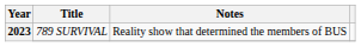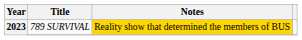2023 / 789 SURVIVAL | Notes: no background -> gold background
